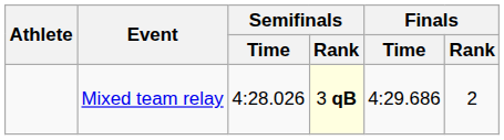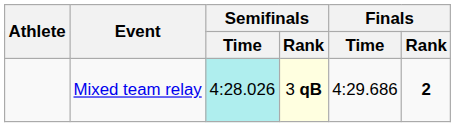Mixed team relay | Semifinals / Time: no background -> paleturquoise background
Mixed team relay | Finals / Rank: normal -> bold
